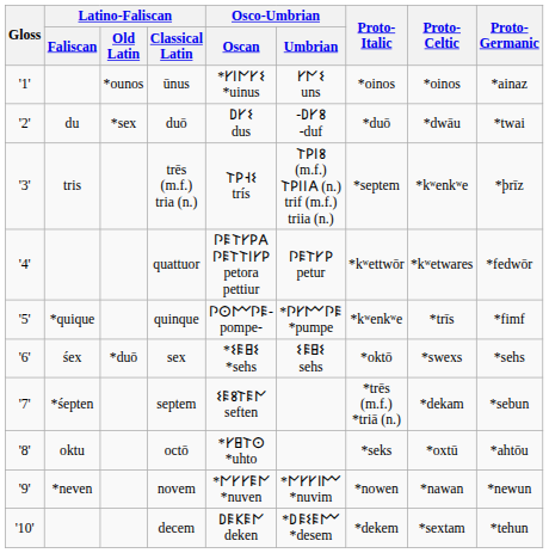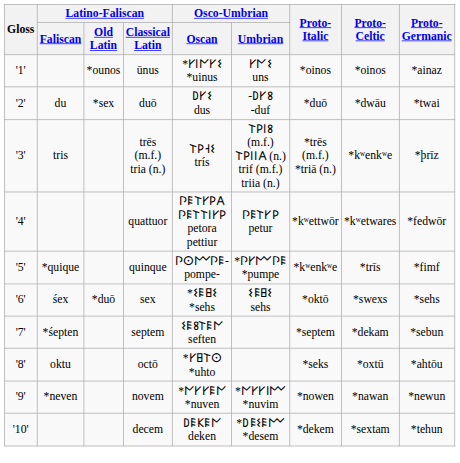trēs (m.f.) tria (n.) | Proto- Italic: *septem -> *trēs (m.f.) *triā (n.)
septem | Proto- Italic: *trēs (m.f.) *triā (n.) -> *septem
